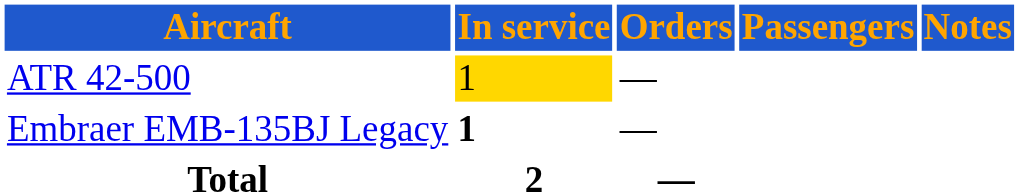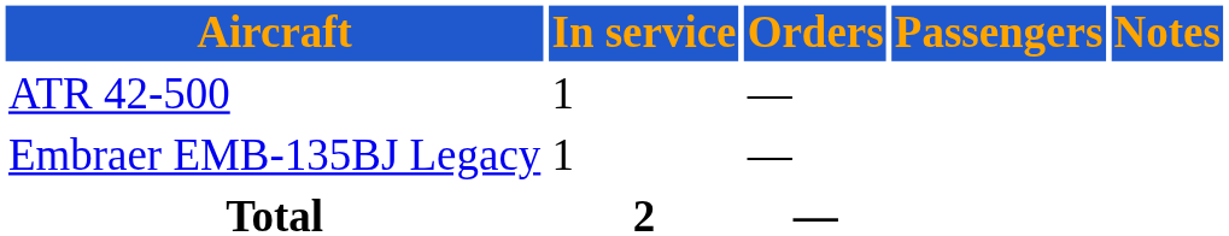ATR 42-500 | In service: gold background -> no background
Embraer EMB-135BJ Legacy | In service: bold -> normal
